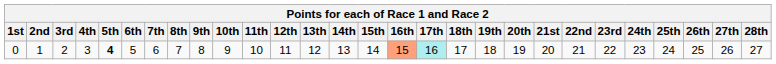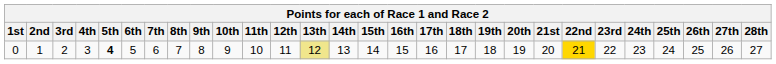0 | 13th: no background -> khaki background
0 | 16th: lightsalmon background -> no background
0 | 17th: paleturquoise background -> no background
0 | 22nd: no background -> gold background
